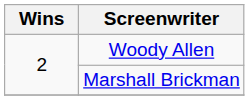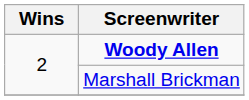Woody Allen | Screenwriter: normal -> bold
